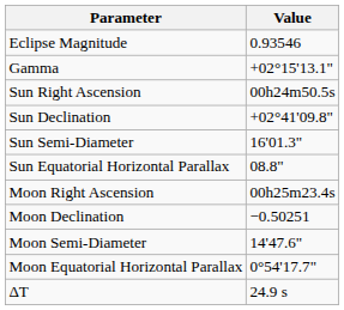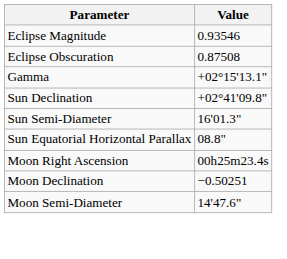+ row: Eclipse Obscuration | 0.87508
- row: Sun Right Ascension | 00h24m50.5s
- row: Moon Equatorial Horizontal Parallax | 0°54'17.7"
- row: ΔT | 24.9 s
